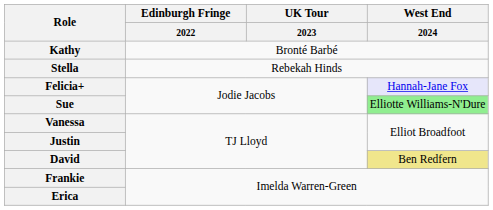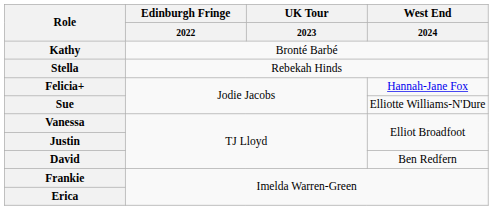Felicia+ | West End / 2024: lavender background -> no background
Sue | West End / 2024: lightgreen background -> no background
David | West End / 2024: khaki background -> no background
